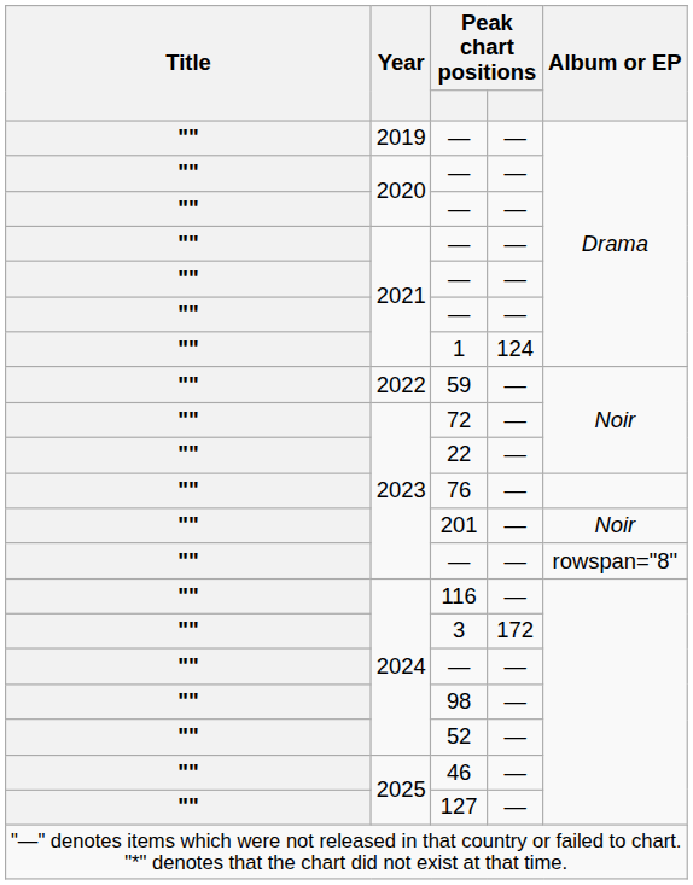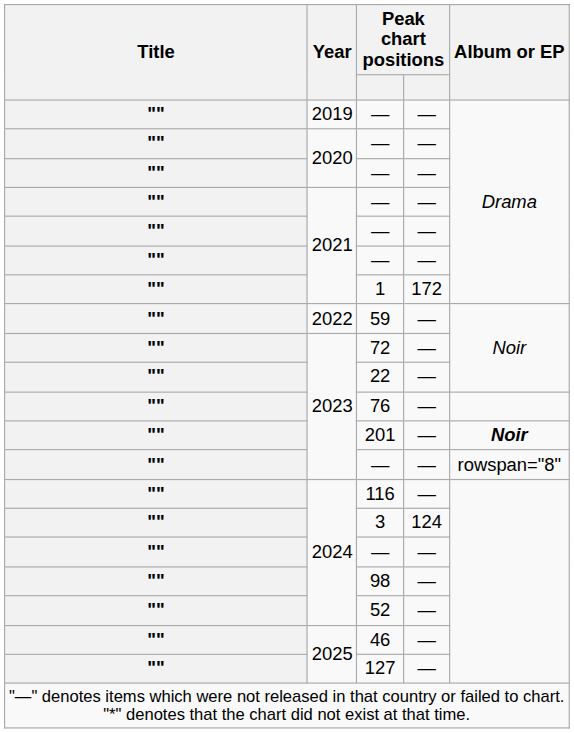1 | column 4: 124 -> 172
201 | Album or EP: normal -> bold
3 | column 4: 172 -> 124
